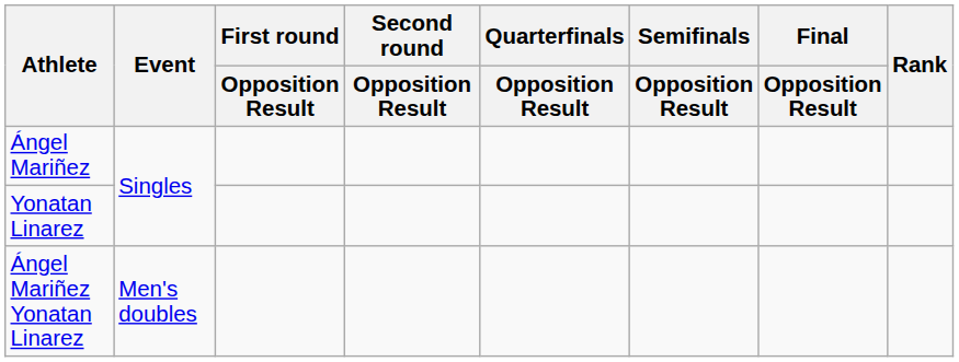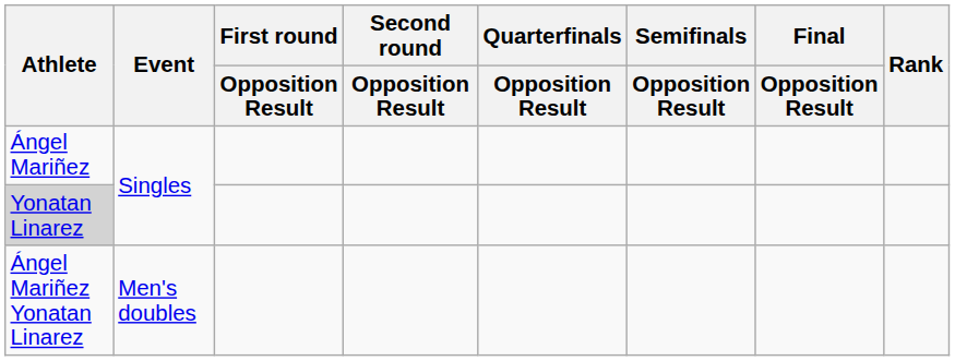Yonatan Linarez | Athlete: no background -> lightgrey background
